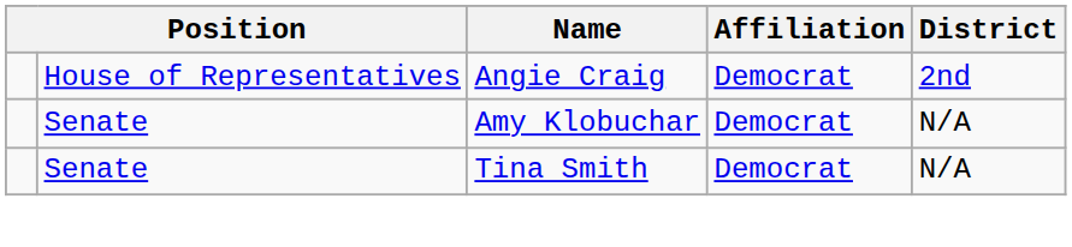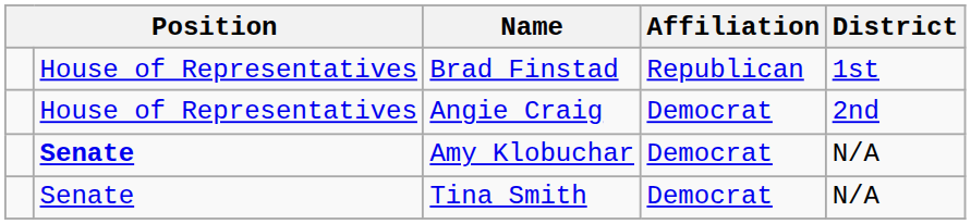+ row: House of Representatives | Brad Finstad | Republican | 1st
Amy Klobuchar | column 2: normal -> bold
